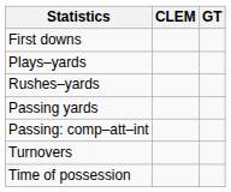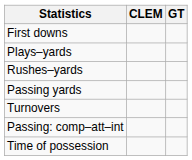rows swapped: Passing: comp–att–int <-> Turnovers
